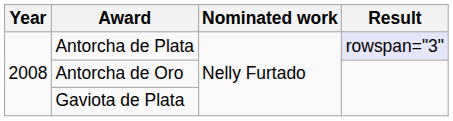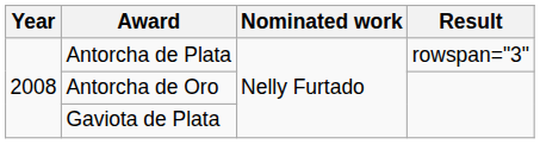Antorcha de Plata | Result: lavender background -> no background
